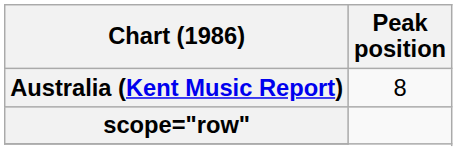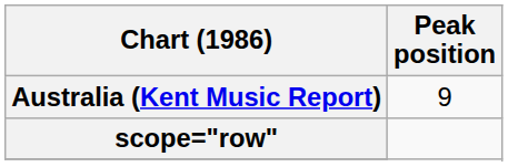Australia (Kent Music Report) | Peak position: 8 -> 9
